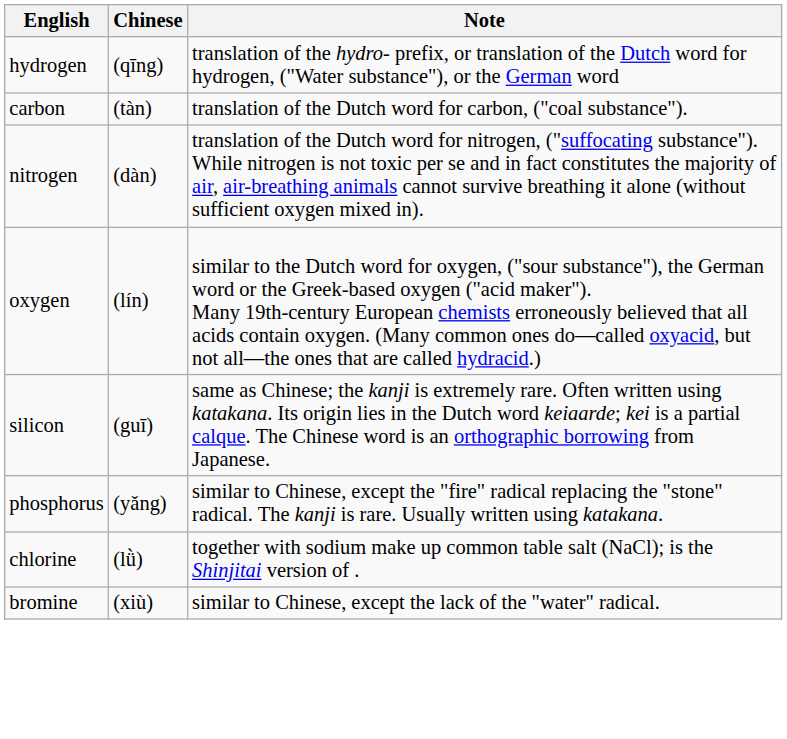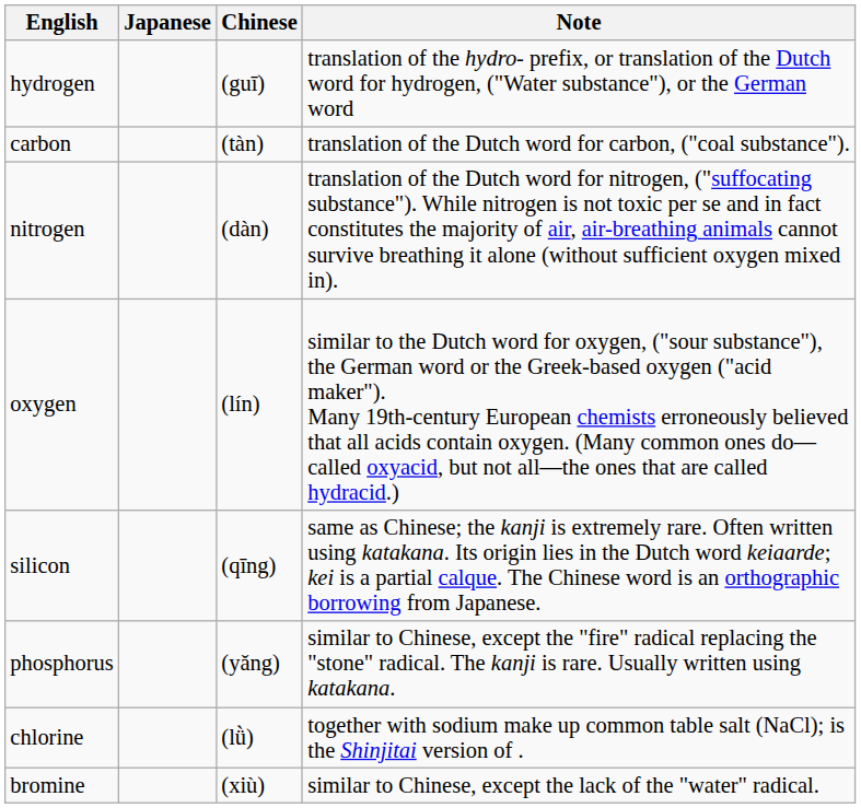+ column: Japanese
hydrogen | Chinese: (qīng) -> (guī)
silicon | Chinese: (guī) -> (qīng)
